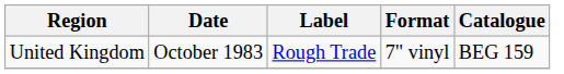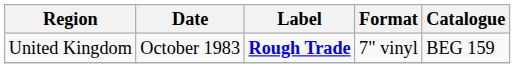United Kingdom | Label: normal -> bold
